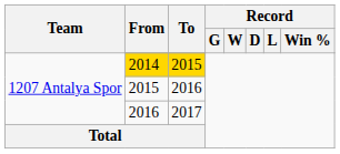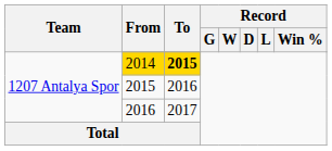2014 | To: normal -> bold
